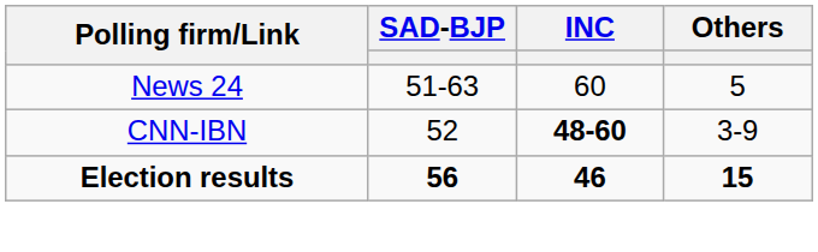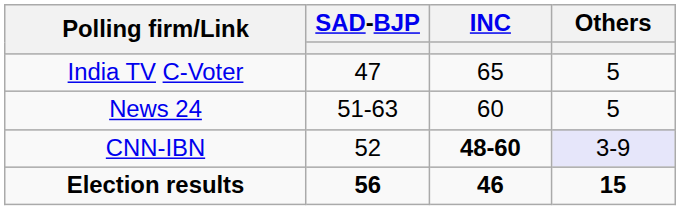+ row: India TV C-Voter | 47 | 65 | 5
CNN-IBN | Others: no background -> lavender background
